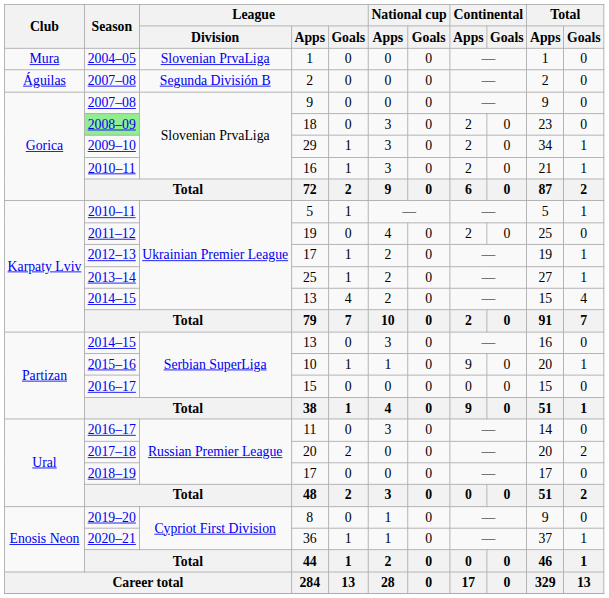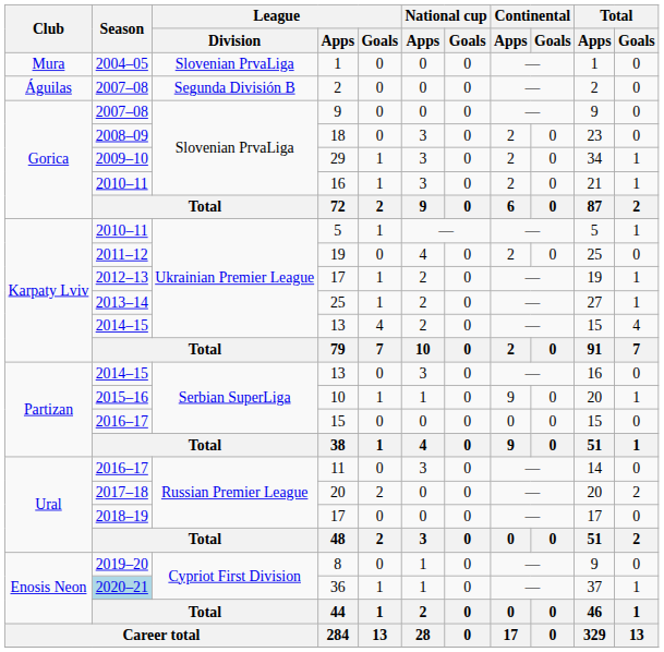18 | Season: lightgreen background -> no background
36 | Season: no background -> lightblue background
